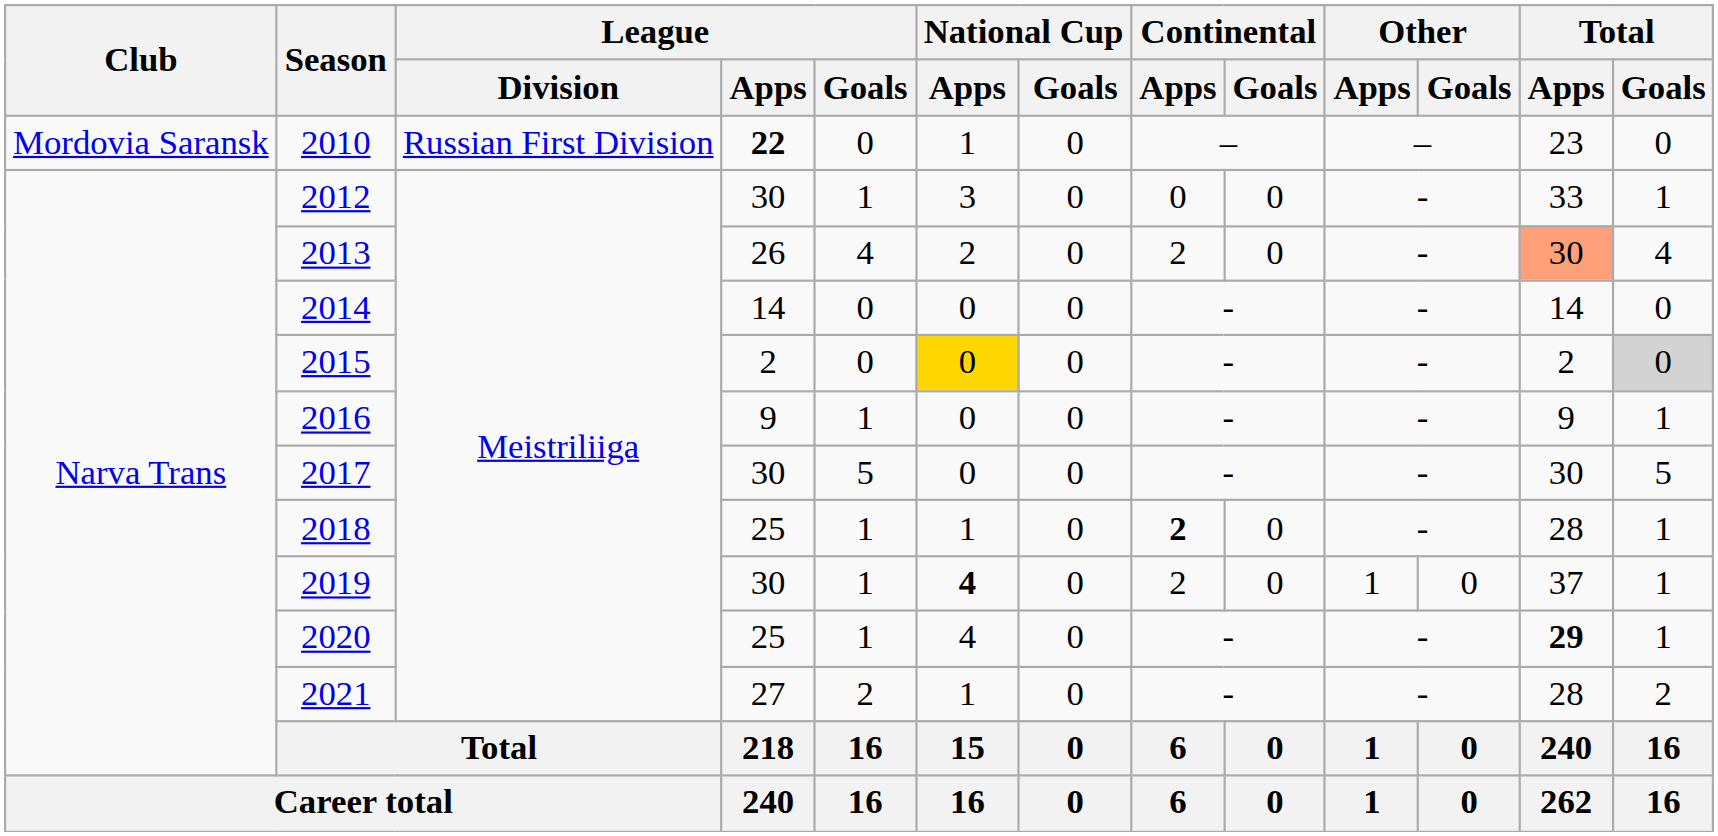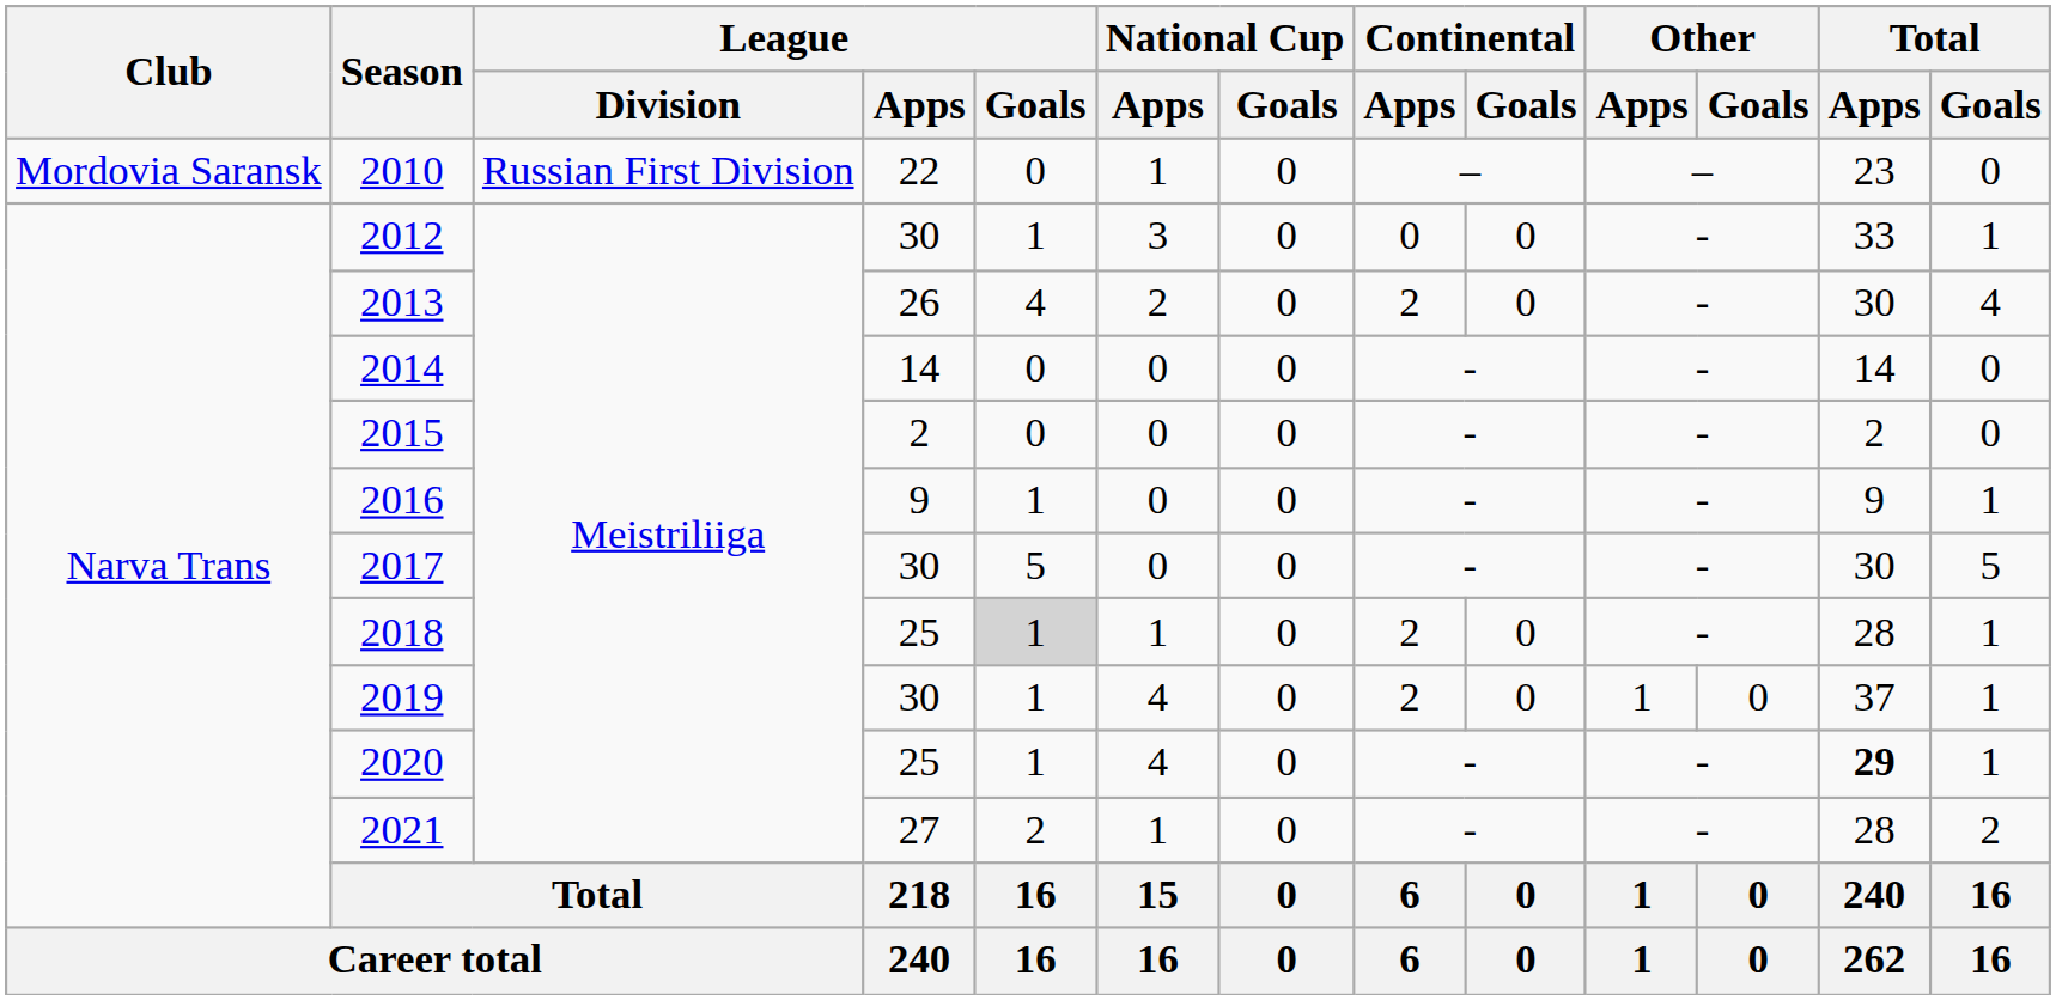2010 | League / Apps: bold -> normal
2013 | Total / Apps: lightsalmon background -> no background
2015 | National Cup / Apps: gold background -> no background
2015 | Total / Goals: lightgrey background -> no background
2018 | League / Goals: no background -> lightgrey background
2018 | Continental / Apps: bold -> normal
2019 | National Cup / Apps: bold -> normal
